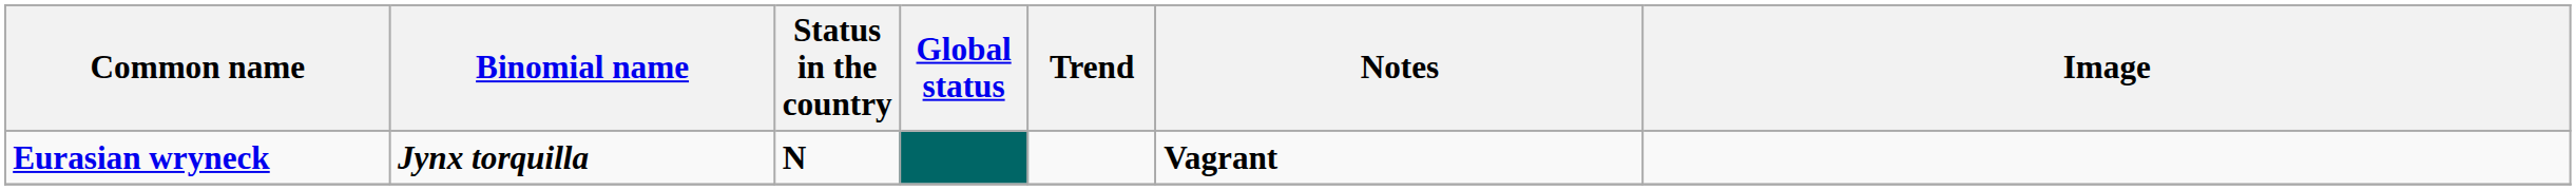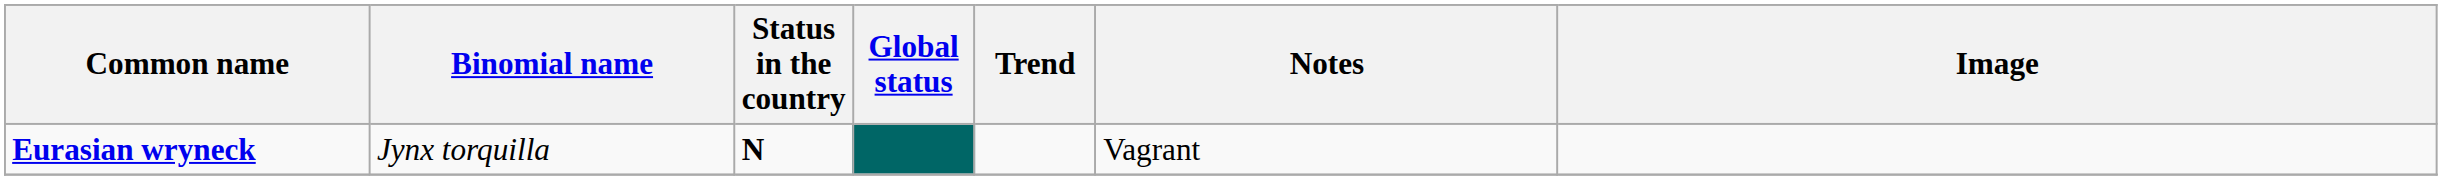Eurasian wryneck | Binomial name: bold -> normal
Eurasian wryneck | Notes: bold -> normal
